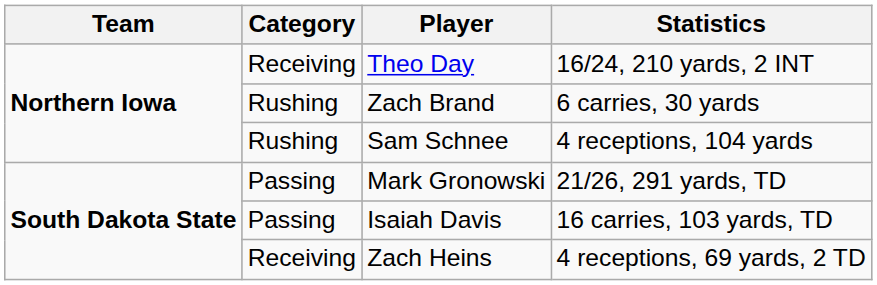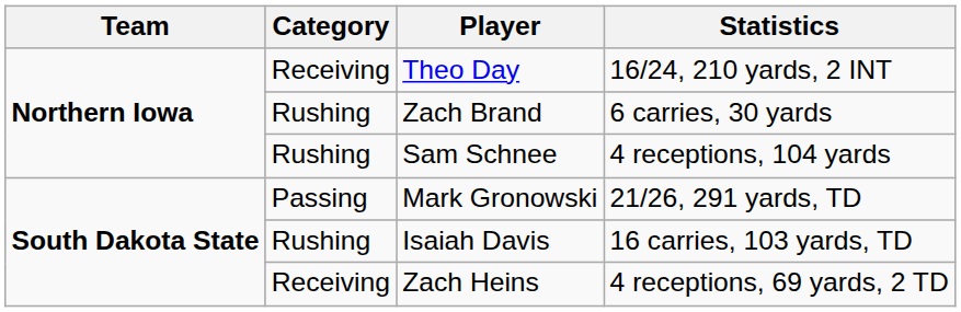Isaiah Davis | Category: Passing -> Rushing
